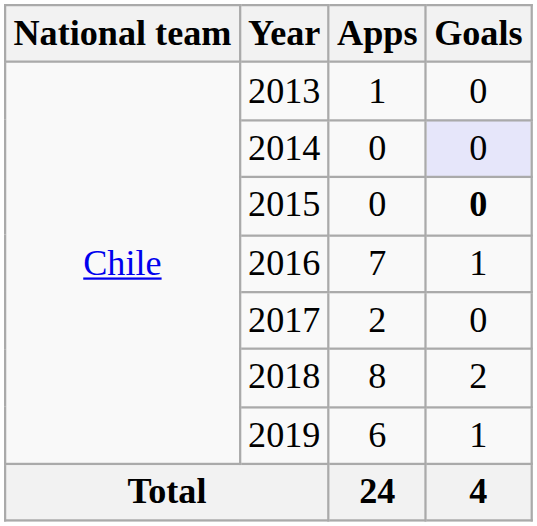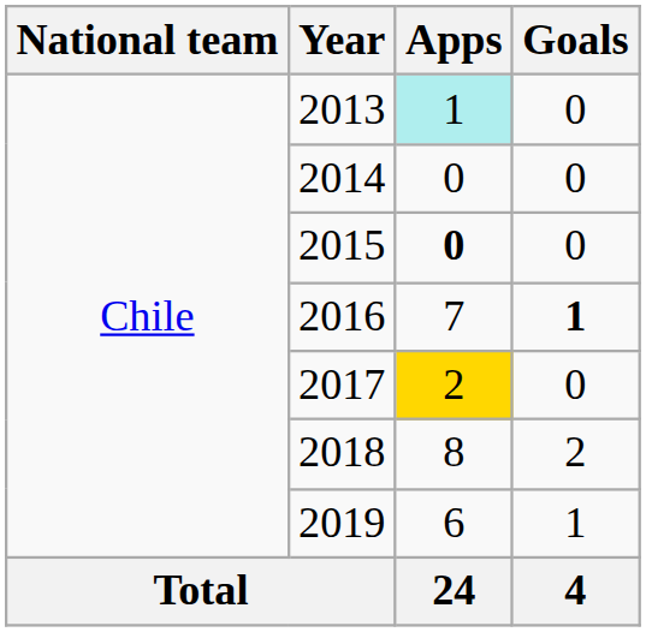2013 | Apps: no background -> paleturquoise background
2014 | Goals: lavender background -> no background
2015 | Apps: normal -> bold
2015 | Goals: bold -> normal
2016 | Goals: normal -> bold
2017 | Apps: no background -> gold background
